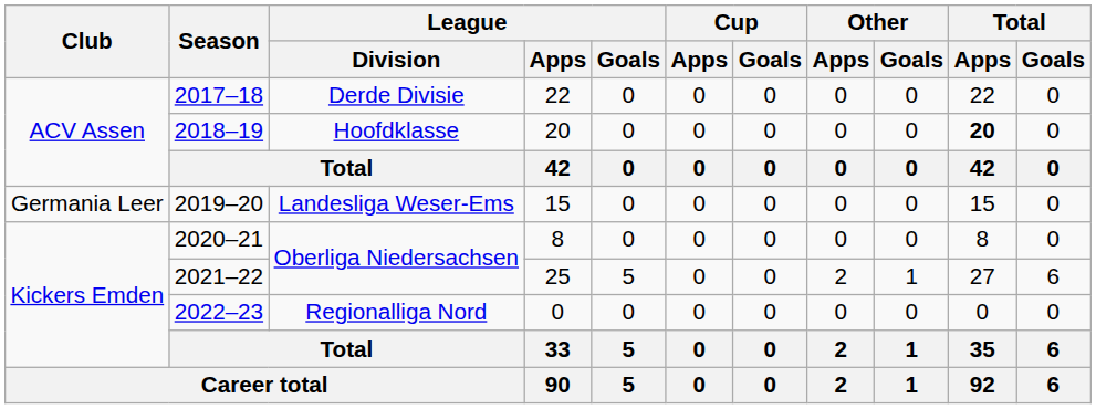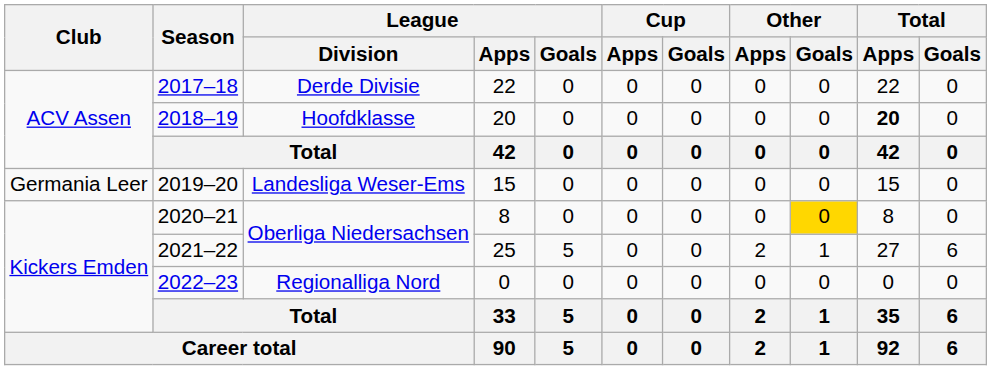2020–21 | Other / Goals: no background -> gold background
